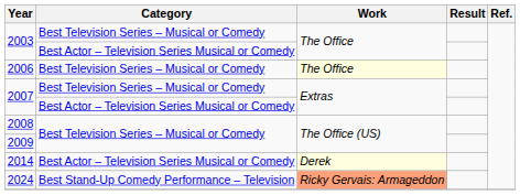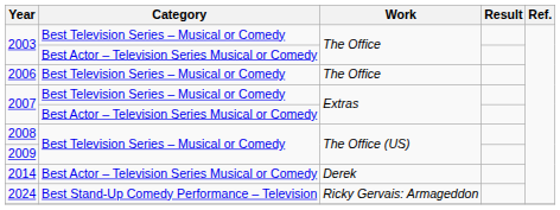2006 | Work: lightyellow background -> no background
2014 | Work: lightyellow background -> no background
2024 | Work: lightsalmon background -> no background
